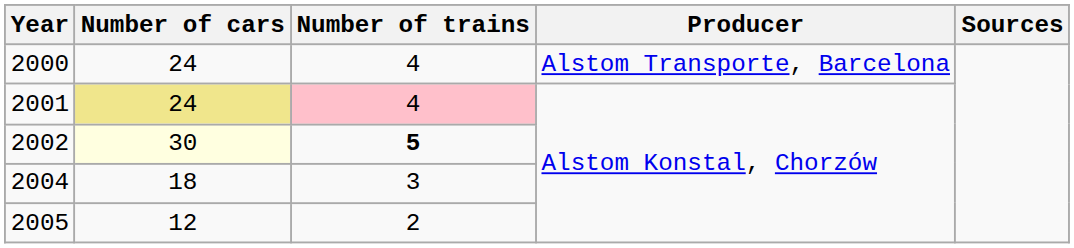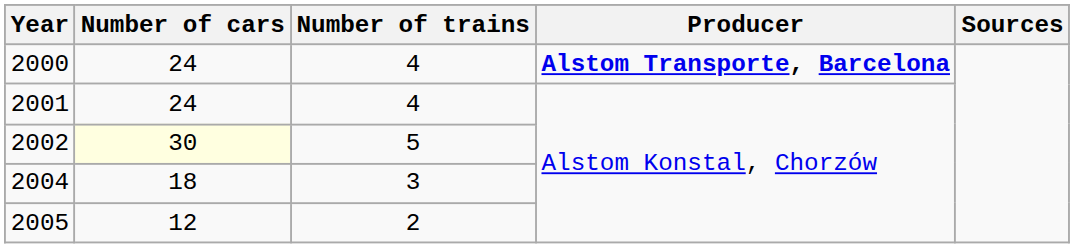2000 | Producer: normal -> bold
2001 | Number of cars: khaki background -> no background
2001 | Number of trains: pink background -> no background
2002 | Number of trains: bold -> normal
